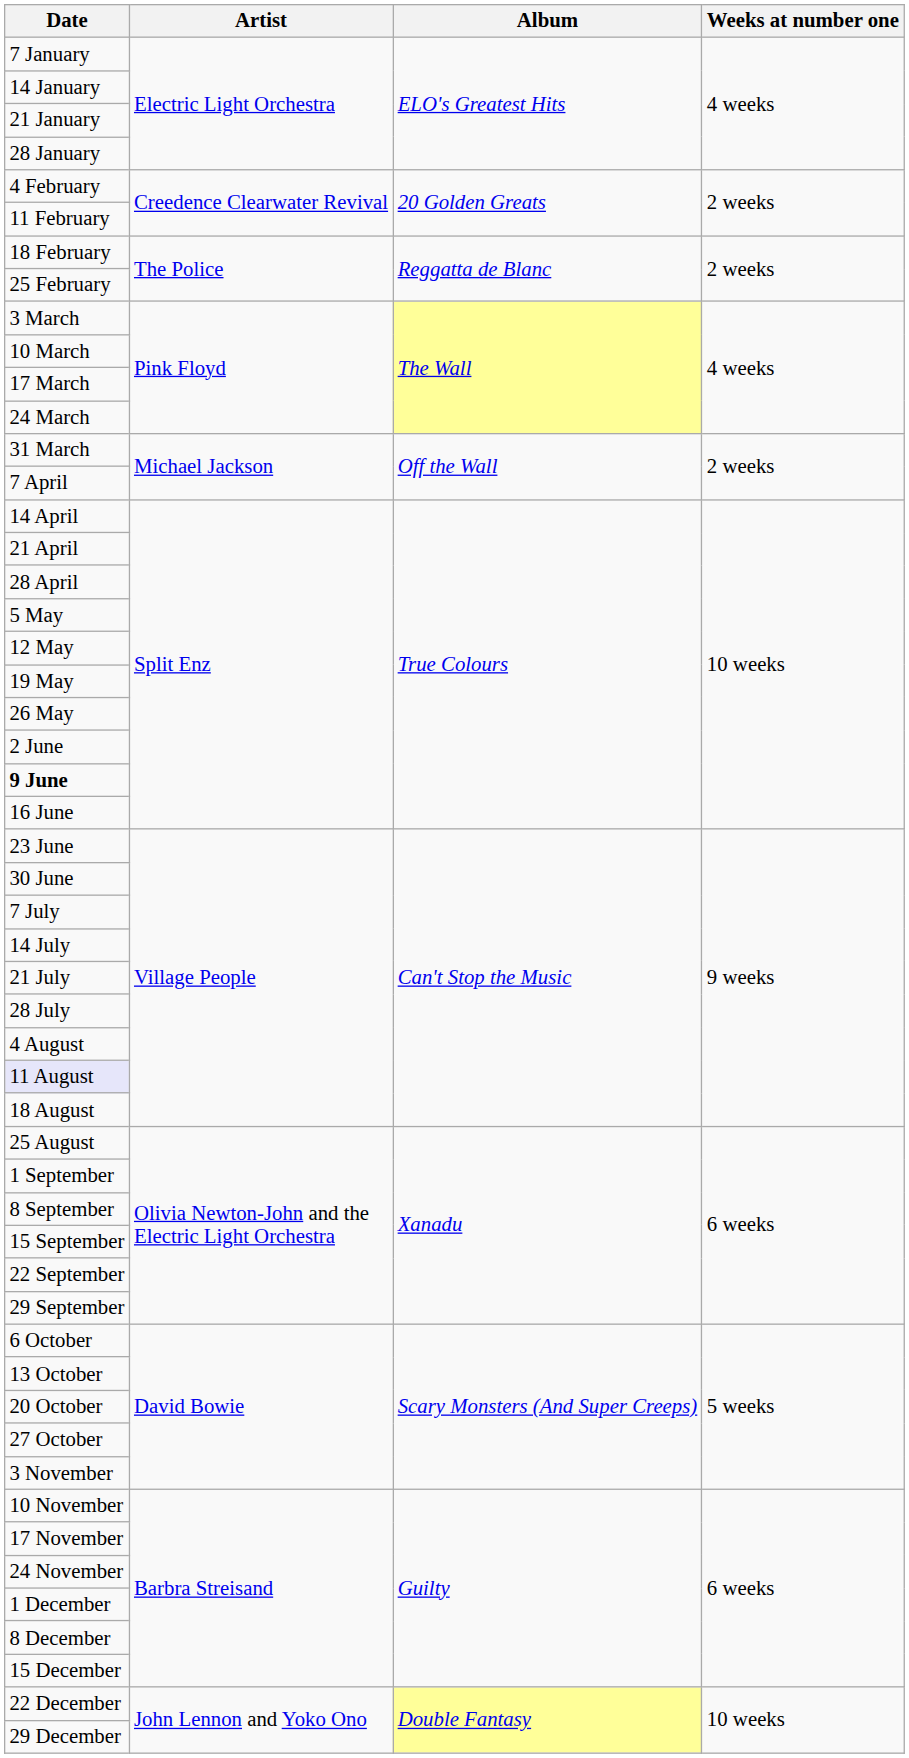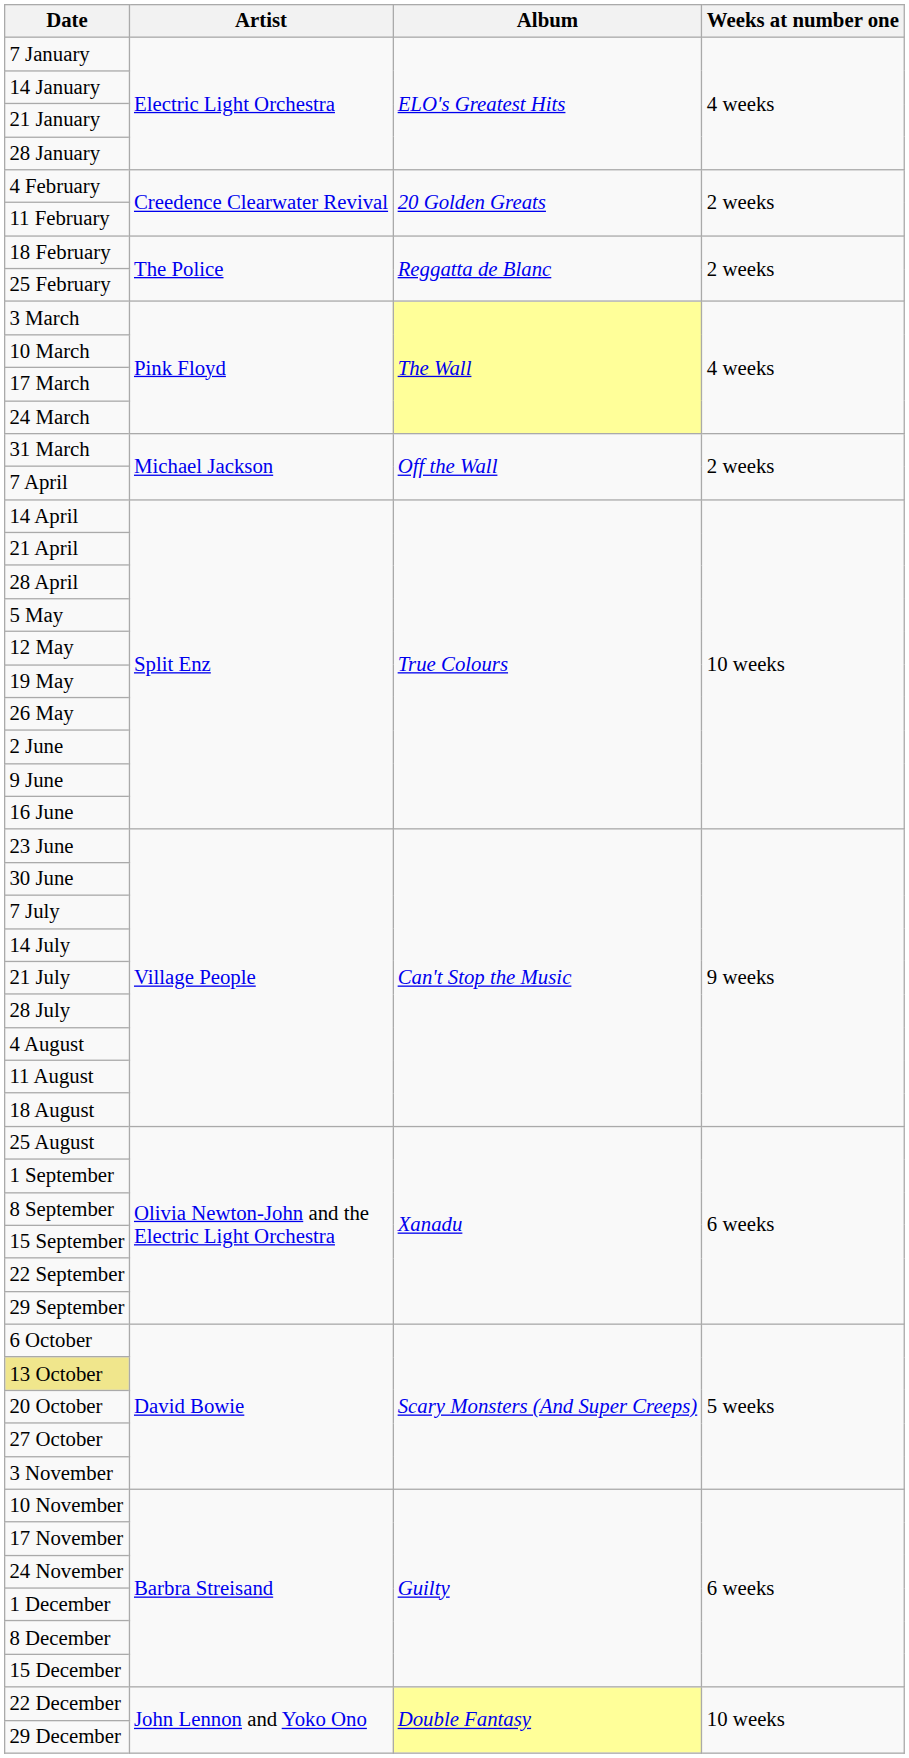9 June | Date: bold -> normal
11 August | Date: lavender background -> no background
13 October | Date: no background -> khaki background
